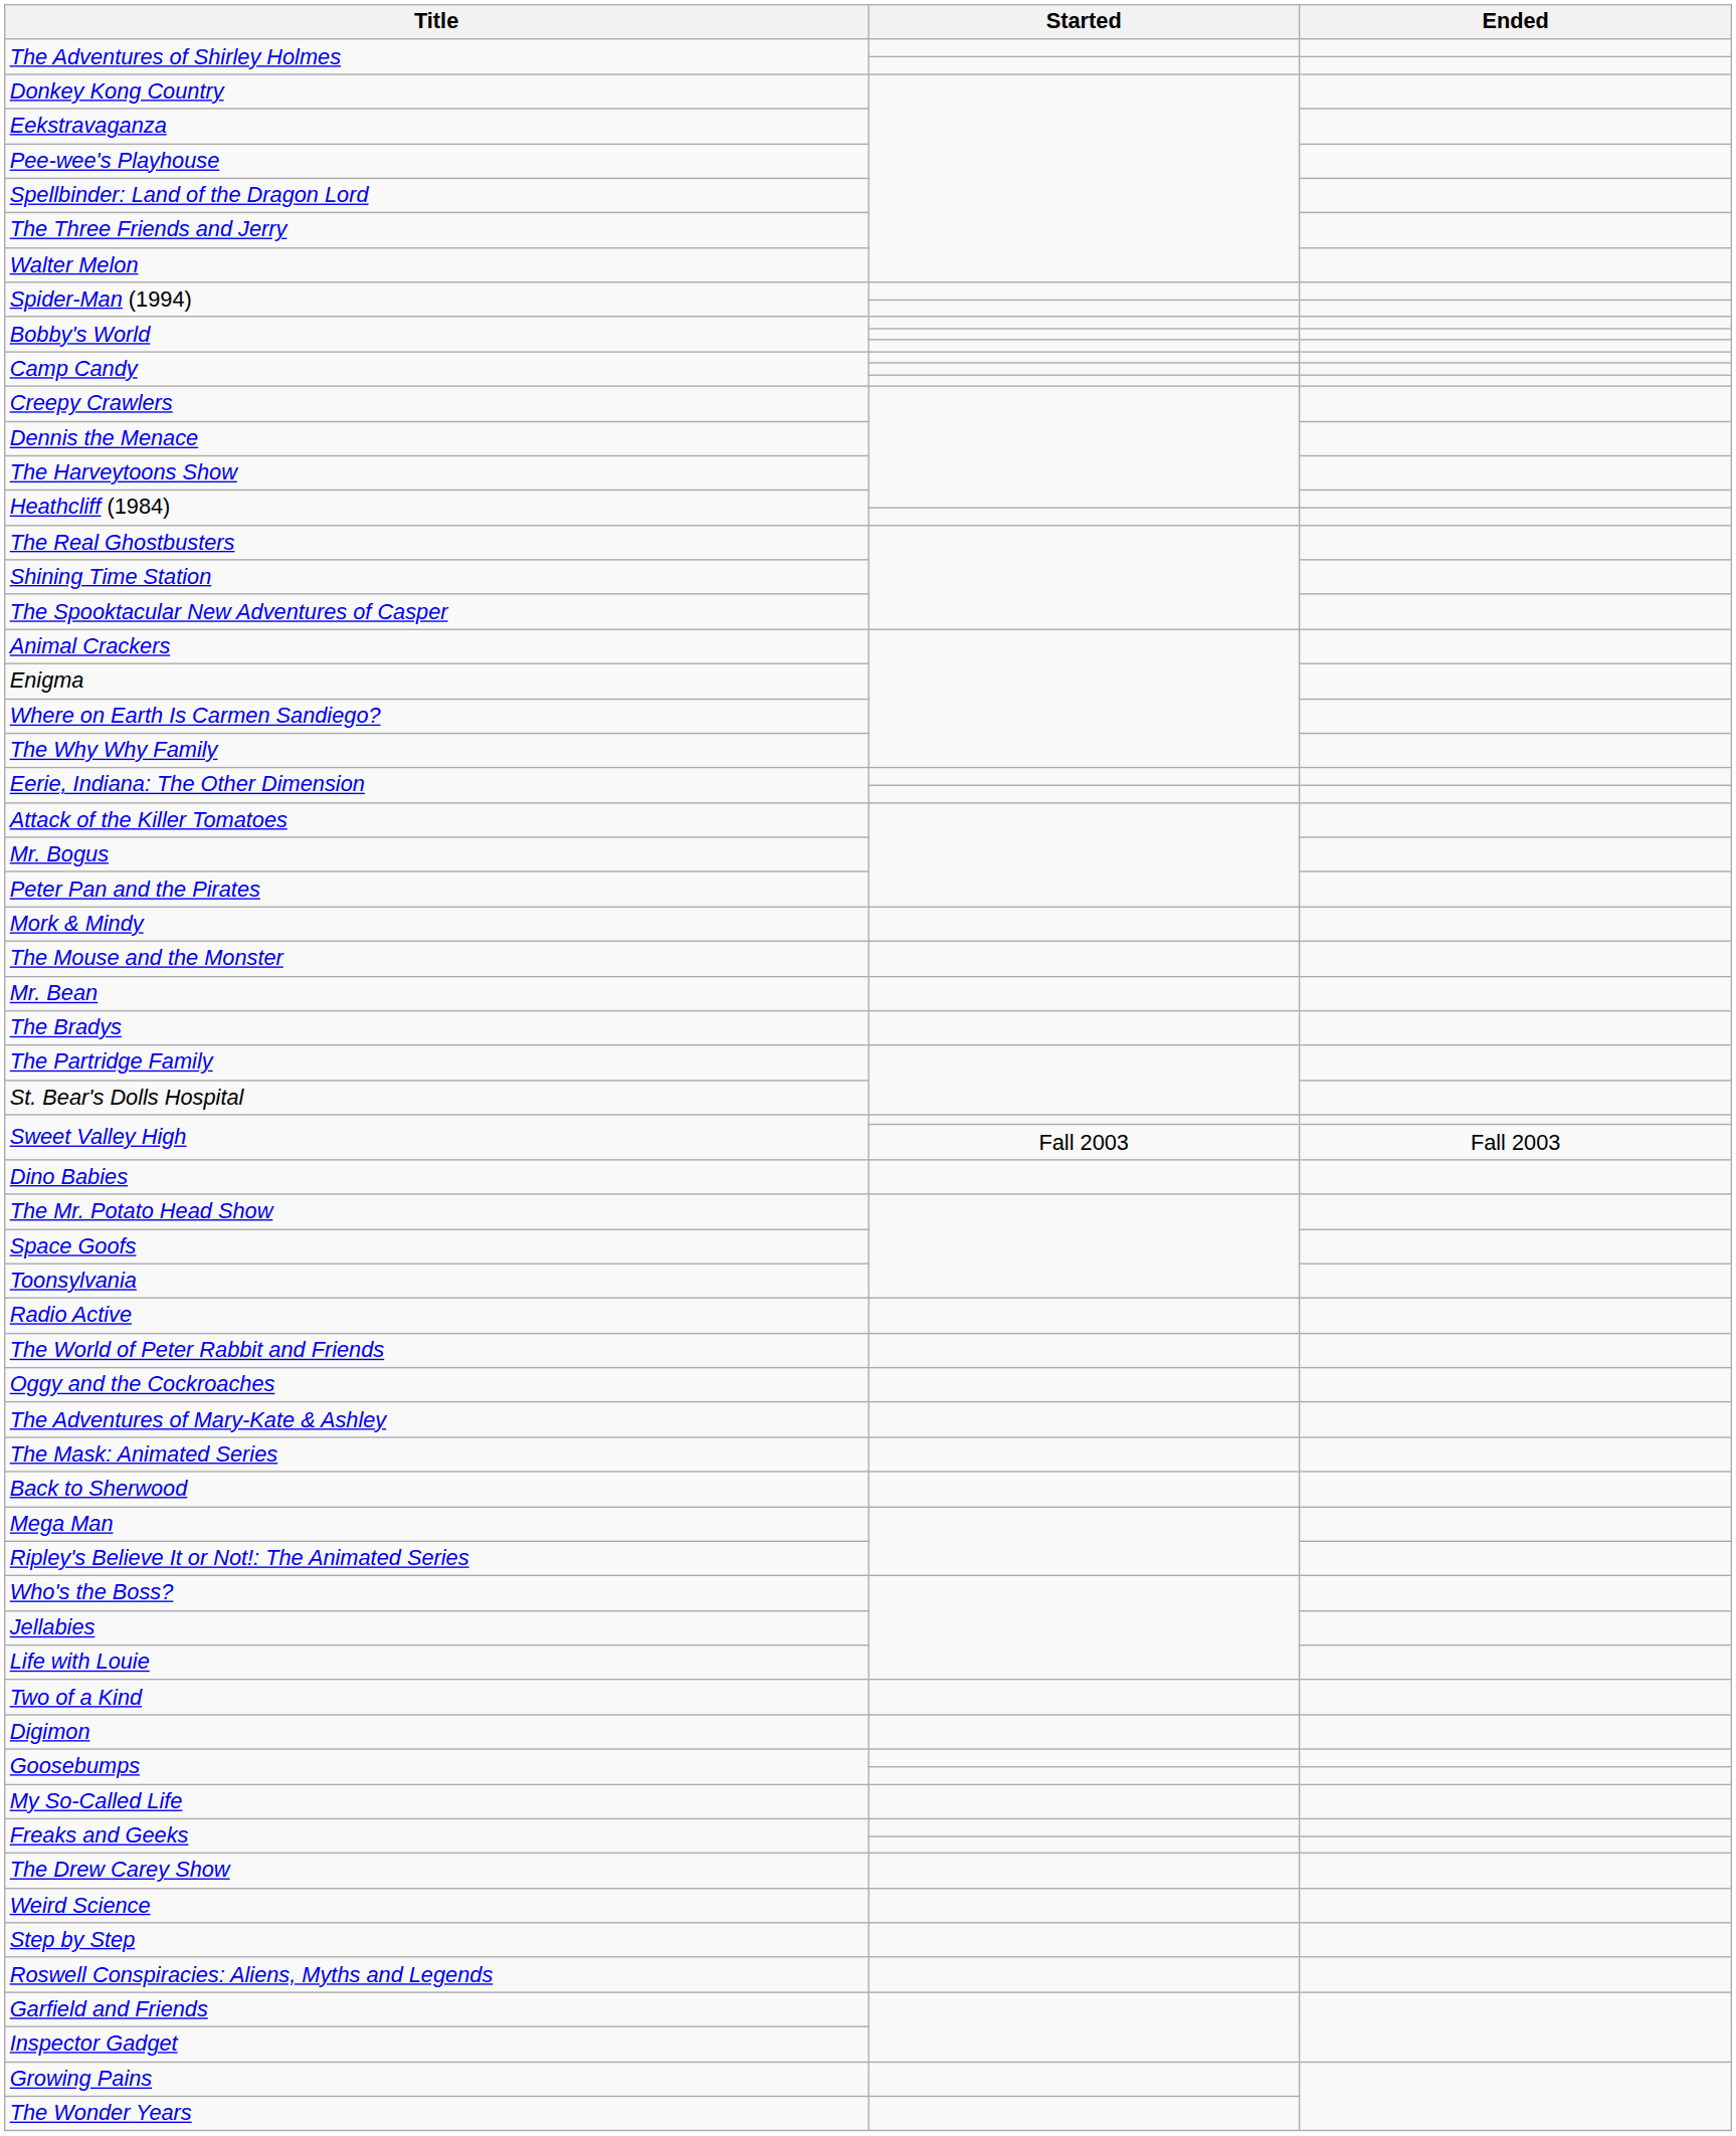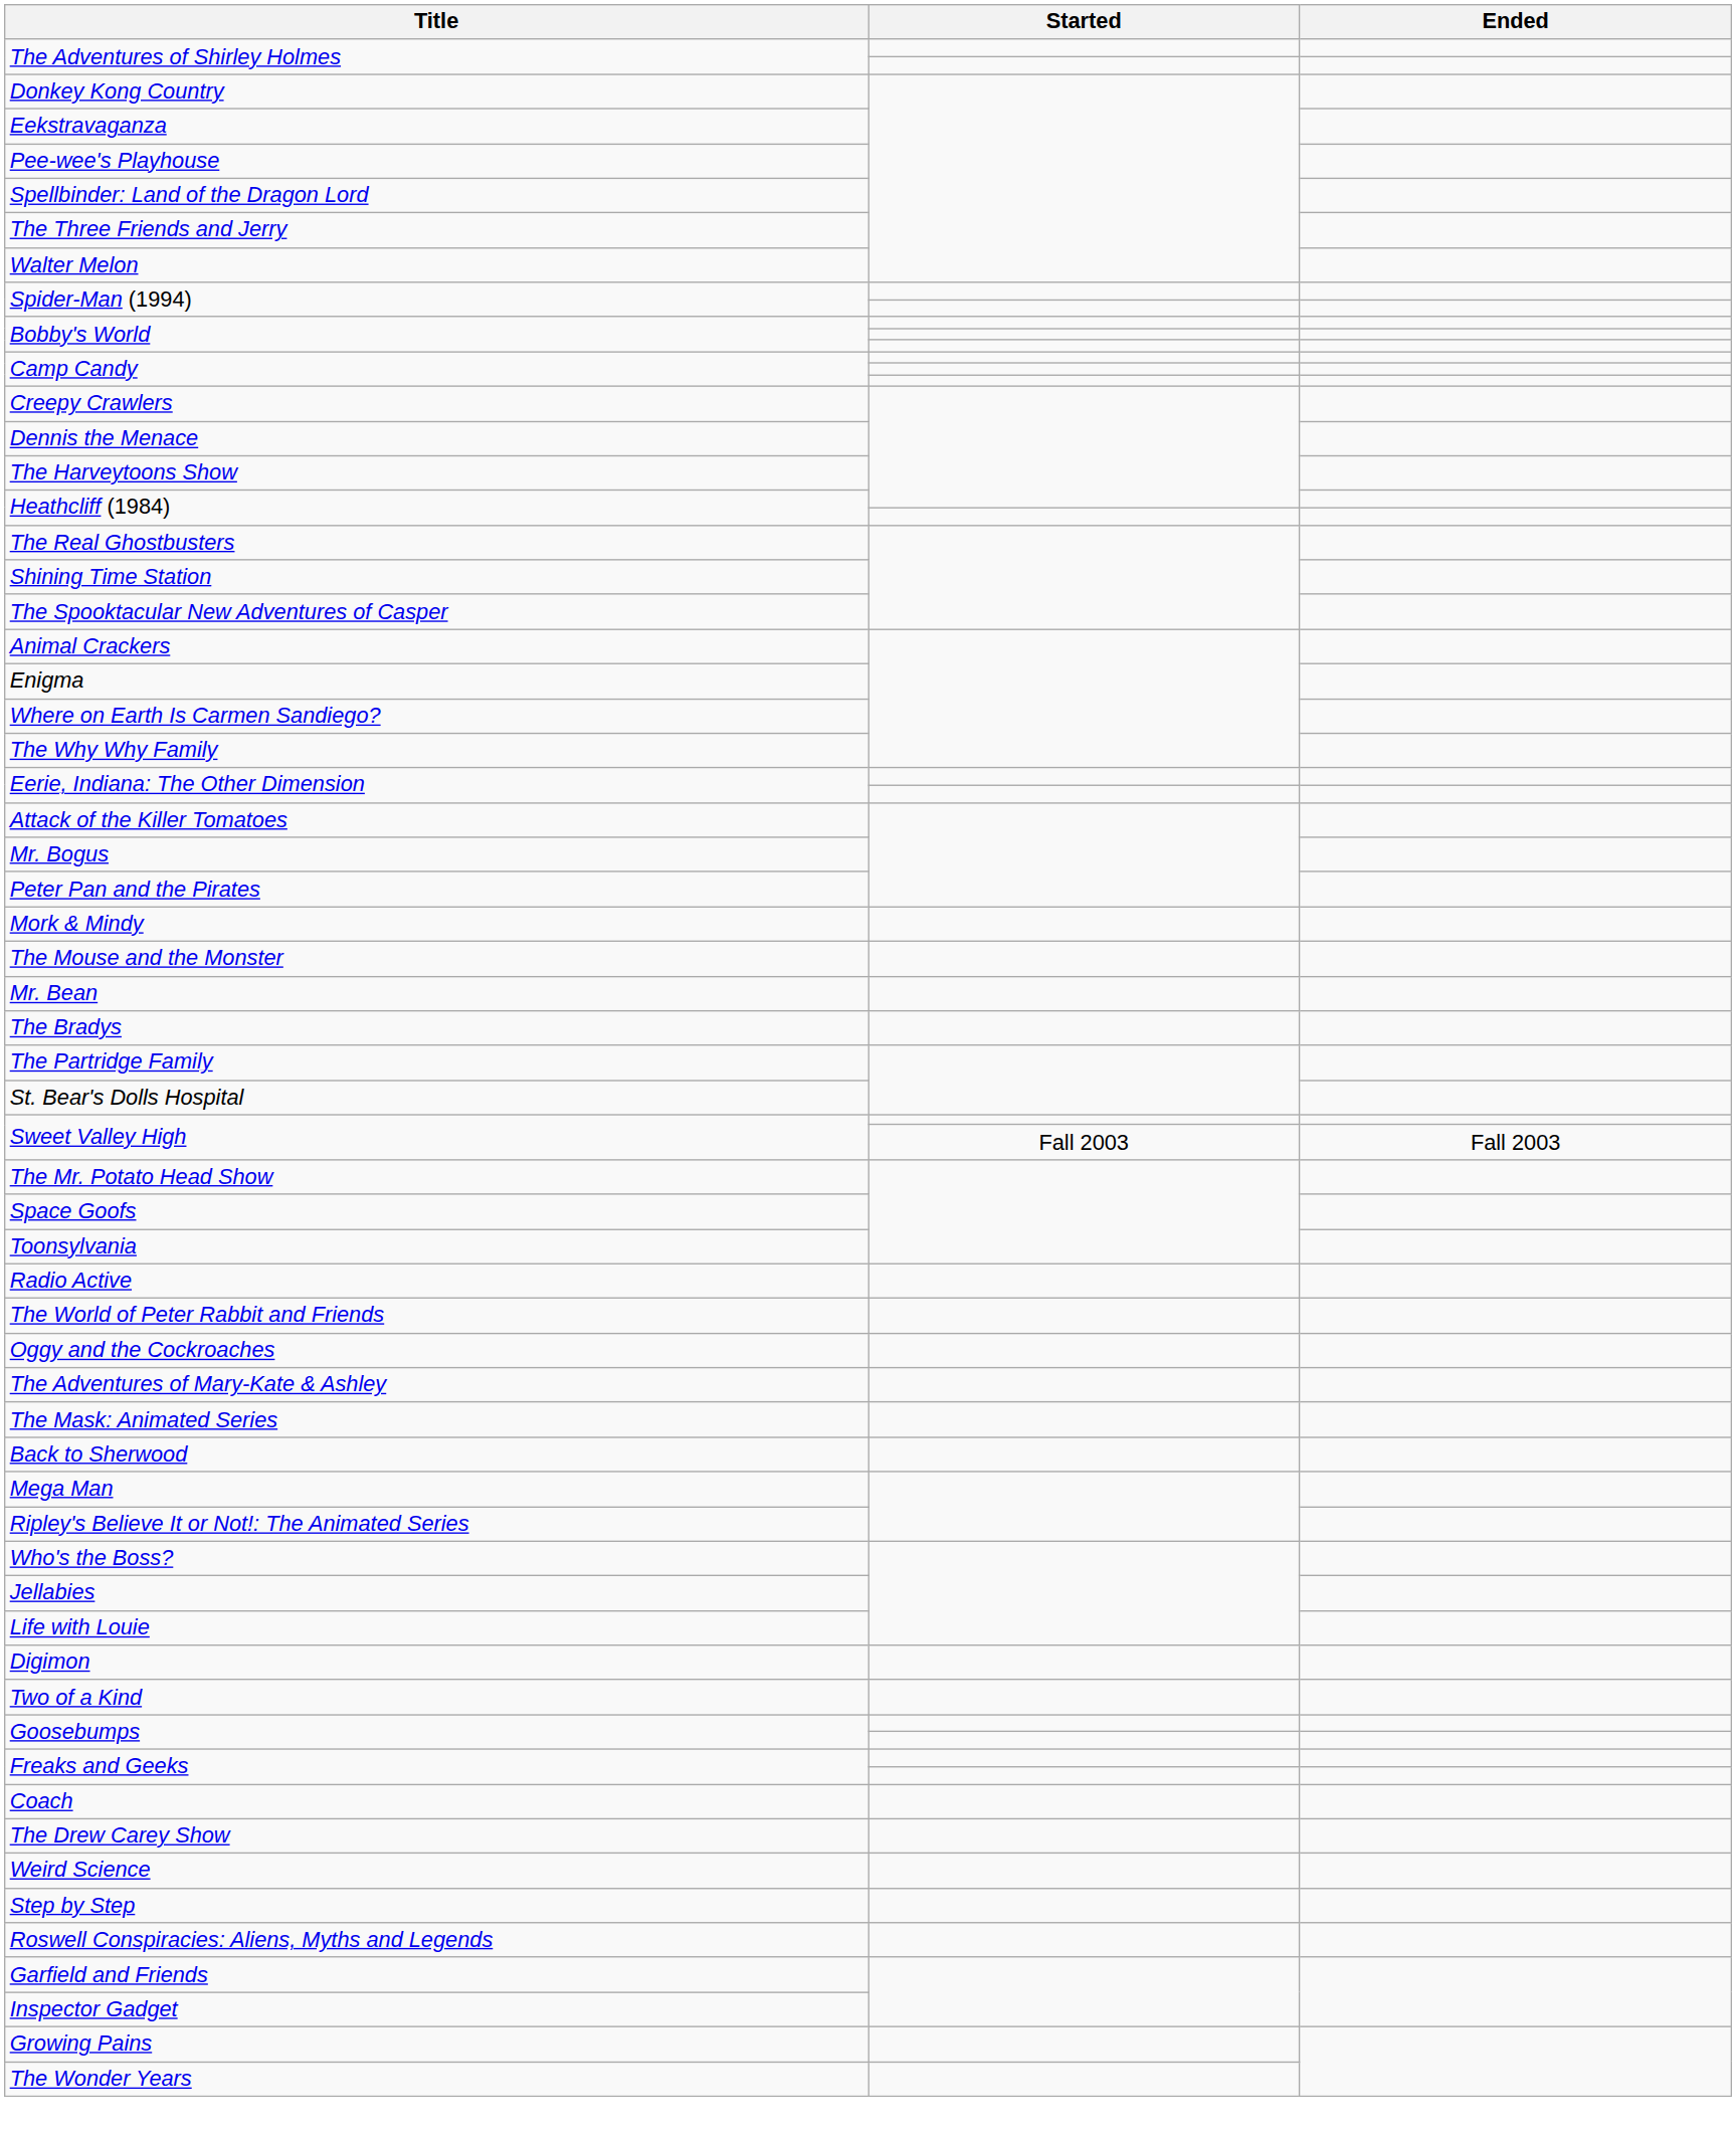- row: Dino Babies
rows swapped: Digimon <-> Two of a Kind
- row: My So-Called Life
+ row: Coach
